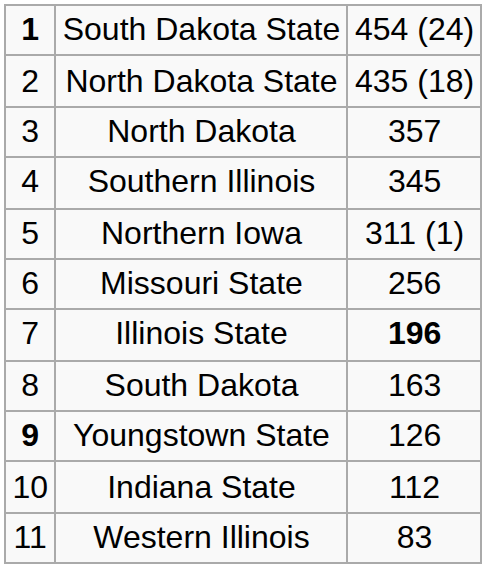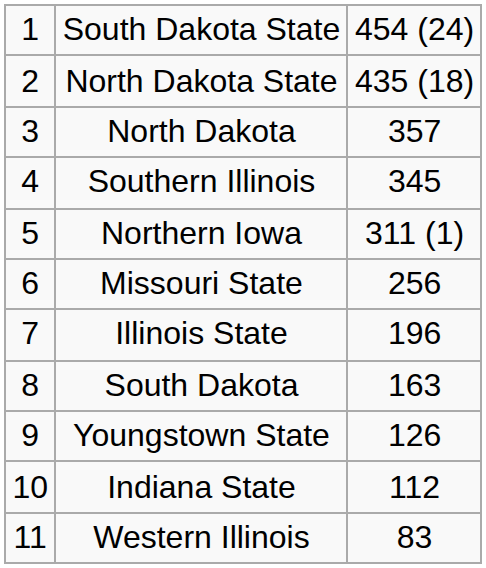South Dakota State | column 1: bold -> normal
Illinois State | column 3: bold -> normal
Youngstown State | column 1: bold -> normal
